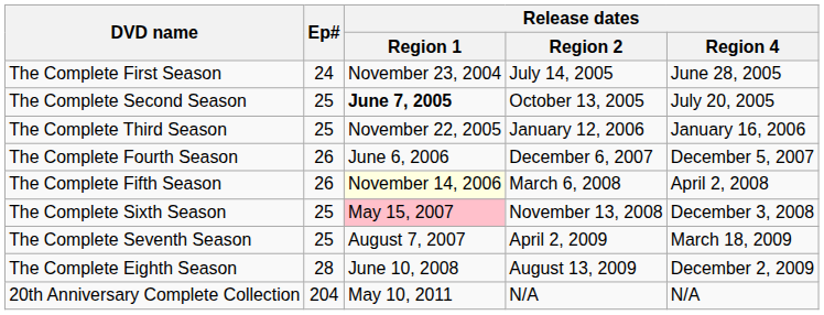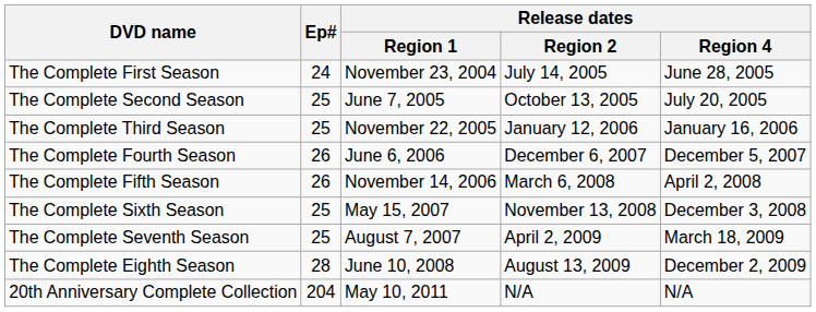The Complete Second Season | Release dates / Region 1: bold -> normal
The Complete Fifth Season | Release dates / Region 1: lightyellow background -> no background
The Complete Sixth Season | Release dates / Region 1: pink background -> no background
